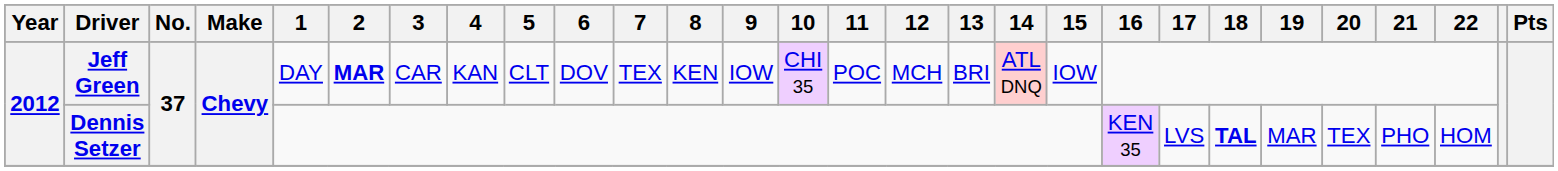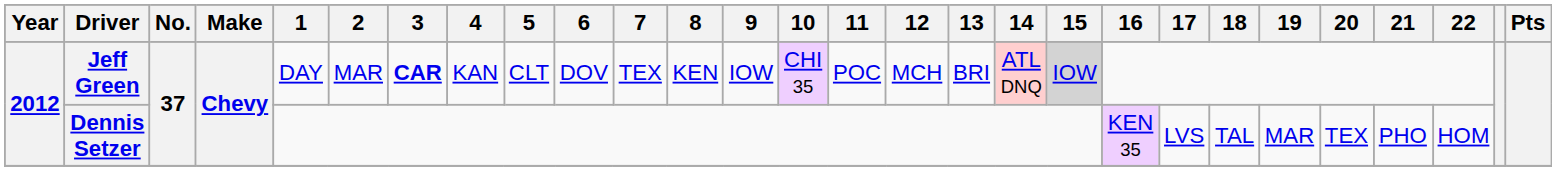Jeff Green | 2: bold -> normal
Jeff Green | 3: normal -> bold
Jeff Green | 15: no background -> lightgrey background
Dennis Setzer | 18: bold -> normal
